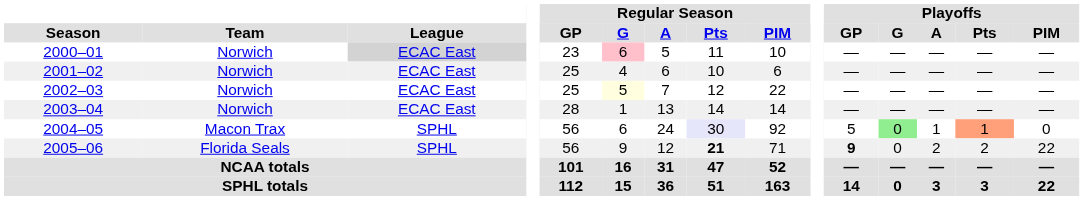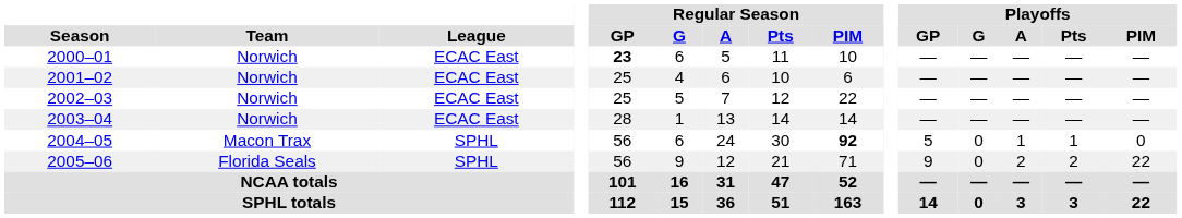2000–01 | League: lightgrey background -> no background
2000–01 | Regular Season / GP: normal -> bold
2000–01 | Regular Season / G: pink background -> no background
2002–03 | Regular Season / G: lightyellow background -> no background
2004–05 | Regular Season / Pts: lavender background -> no background
2004–05 | Regular Season / PIM: normal -> bold
2004–05 | Playoffs / G: lightgreen background -> no background
2004–05 | Playoffs / Pts: lightsalmon background -> no background
2005–06 | Regular Season / Pts: bold -> normal
2005–06 | Playoffs / GP: bold -> normal
